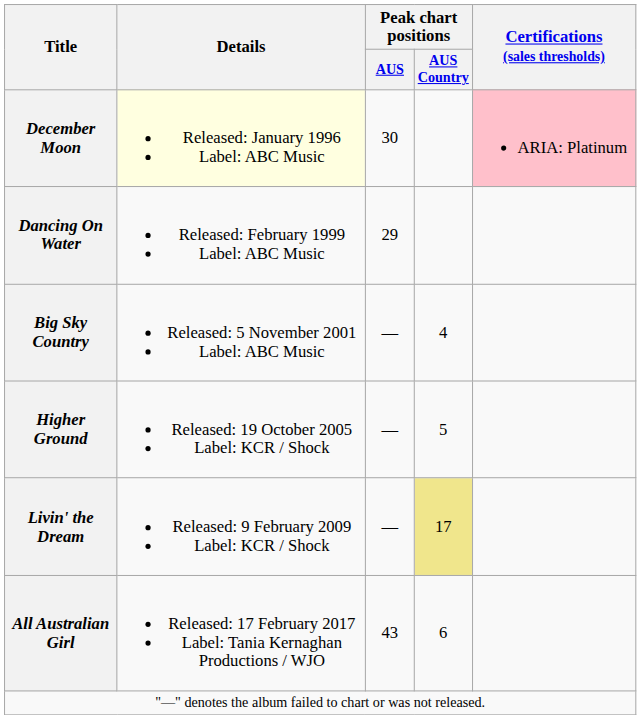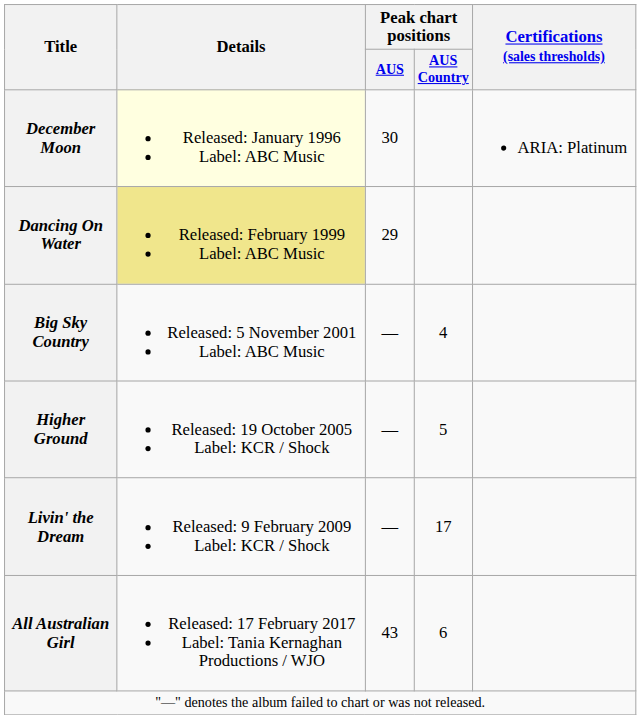December Moon | Certifications (sales thresholds): pink background -> no background
Dancing On Water | Details: no background -> khaki background
Livin' the Dream | Peak chart positions / AUS Country: khaki background -> no background
